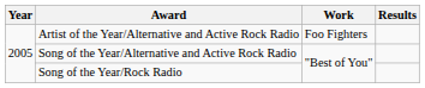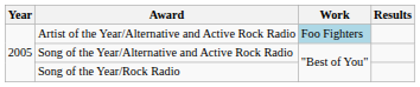Artist of the Year/Alternative and Active Rock Radio | Work: no background -> lightblue background
